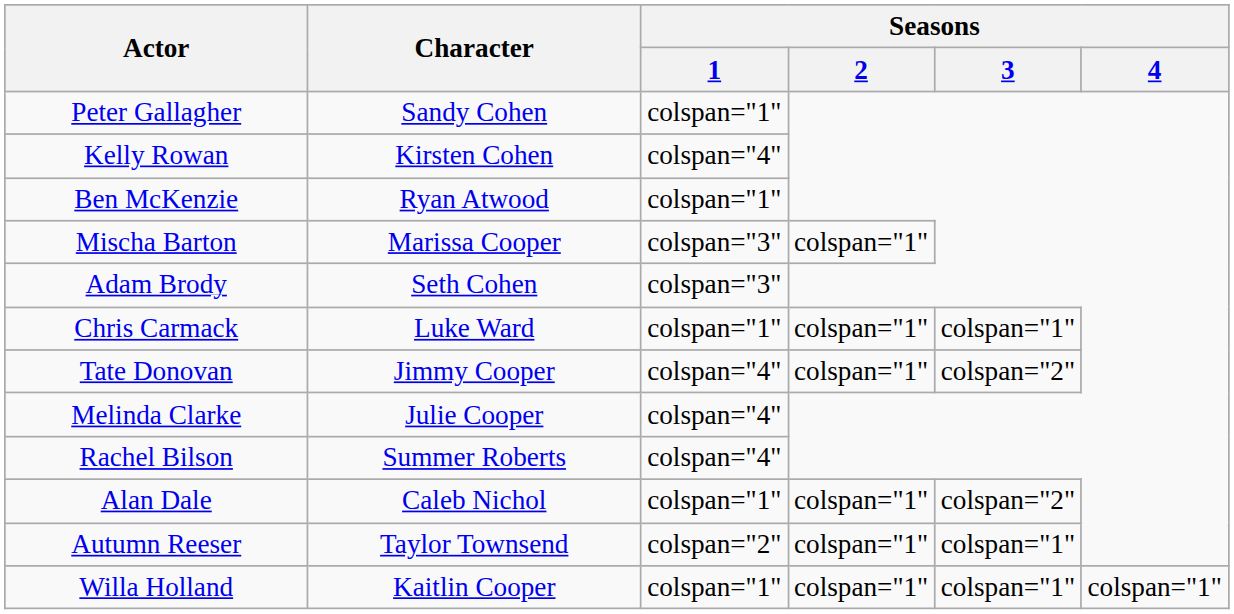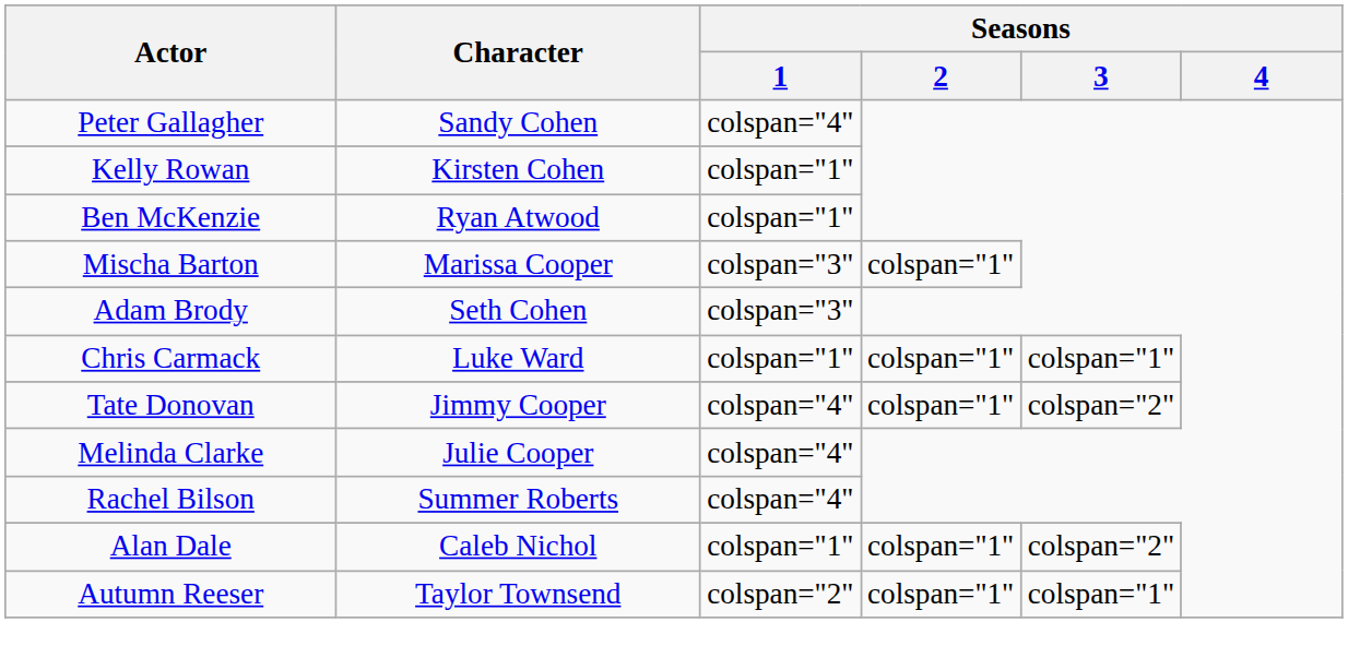Peter Gallagher | Seasons / 1: colspan="1" -> colspan="4"
Kelly Rowan | Seasons / 1: colspan="4" -> colspan="1"
- row: Willa Holland | Kaitlin Cooper | colspan="1" | colspan="1" | colspan="1" | colspan="1"
